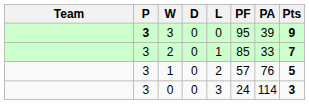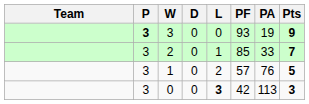row 2 | PF: 95 -> 93
row 2 | PA: 39 -> 19
row 5 | L: normal -> bold
row 5 | PF: 24 -> 42
row 5 | PA: 114 -> 113
